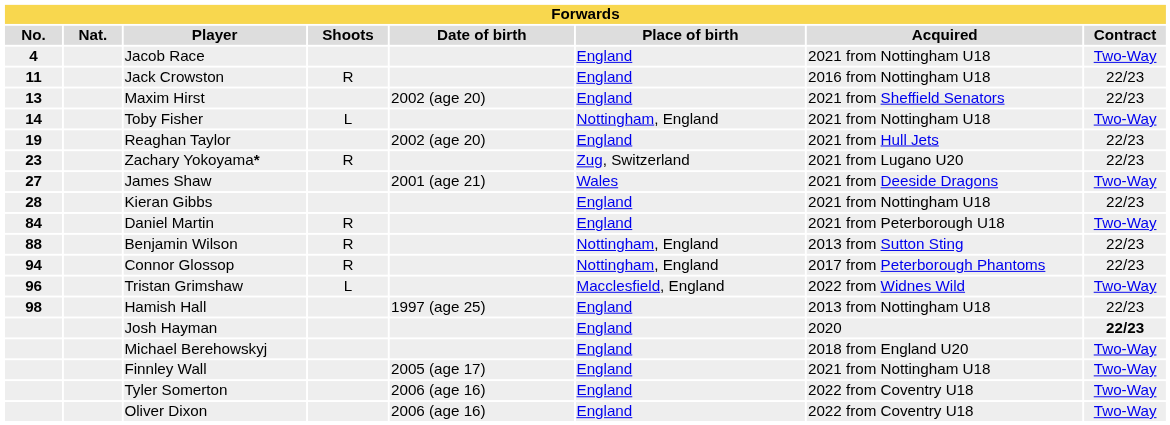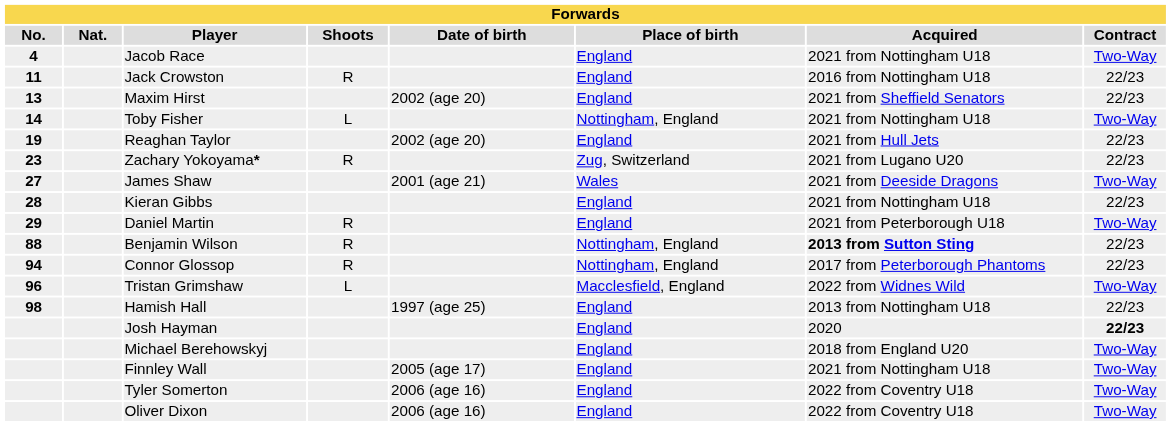Daniel Martin | No.: 84 -> 29
Benjamin Wilson | Acquired: normal -> bold
